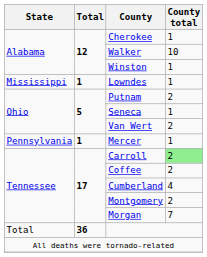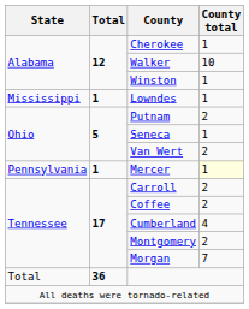Mercer | County total: no background -> lightyellow background
Carroll | County total: lightgreen background -> no background
